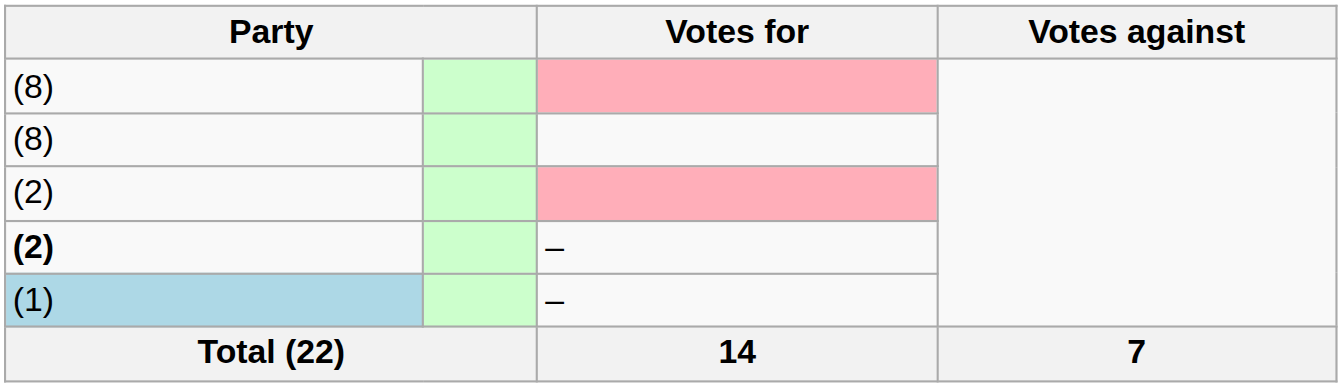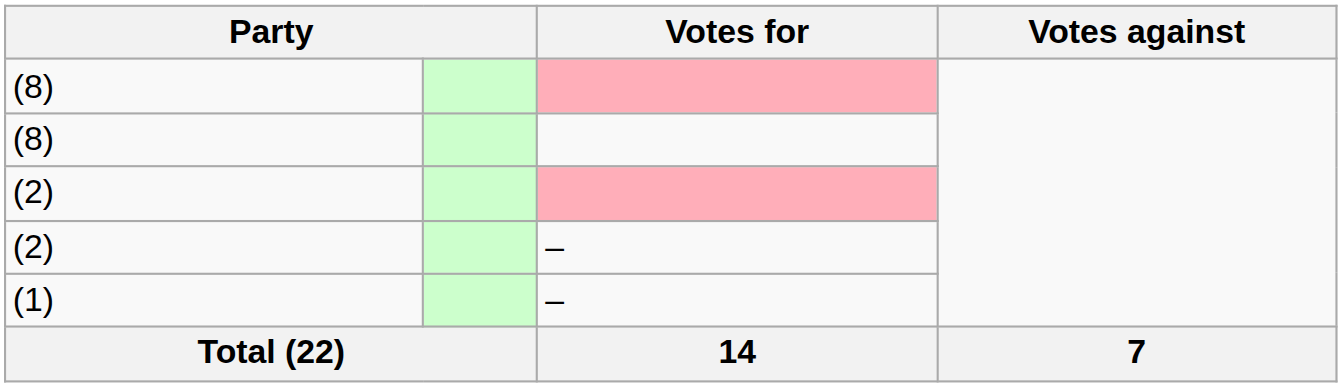(2) / – | column 1: bold -> normal
(1) | column 1: lightblue background -> no background
